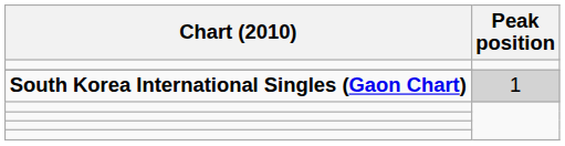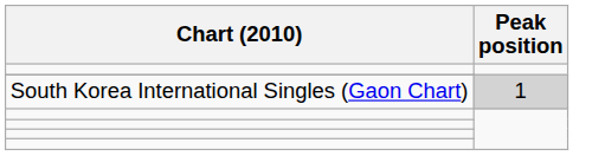row 3 | Chart (2010): bold -> normal
